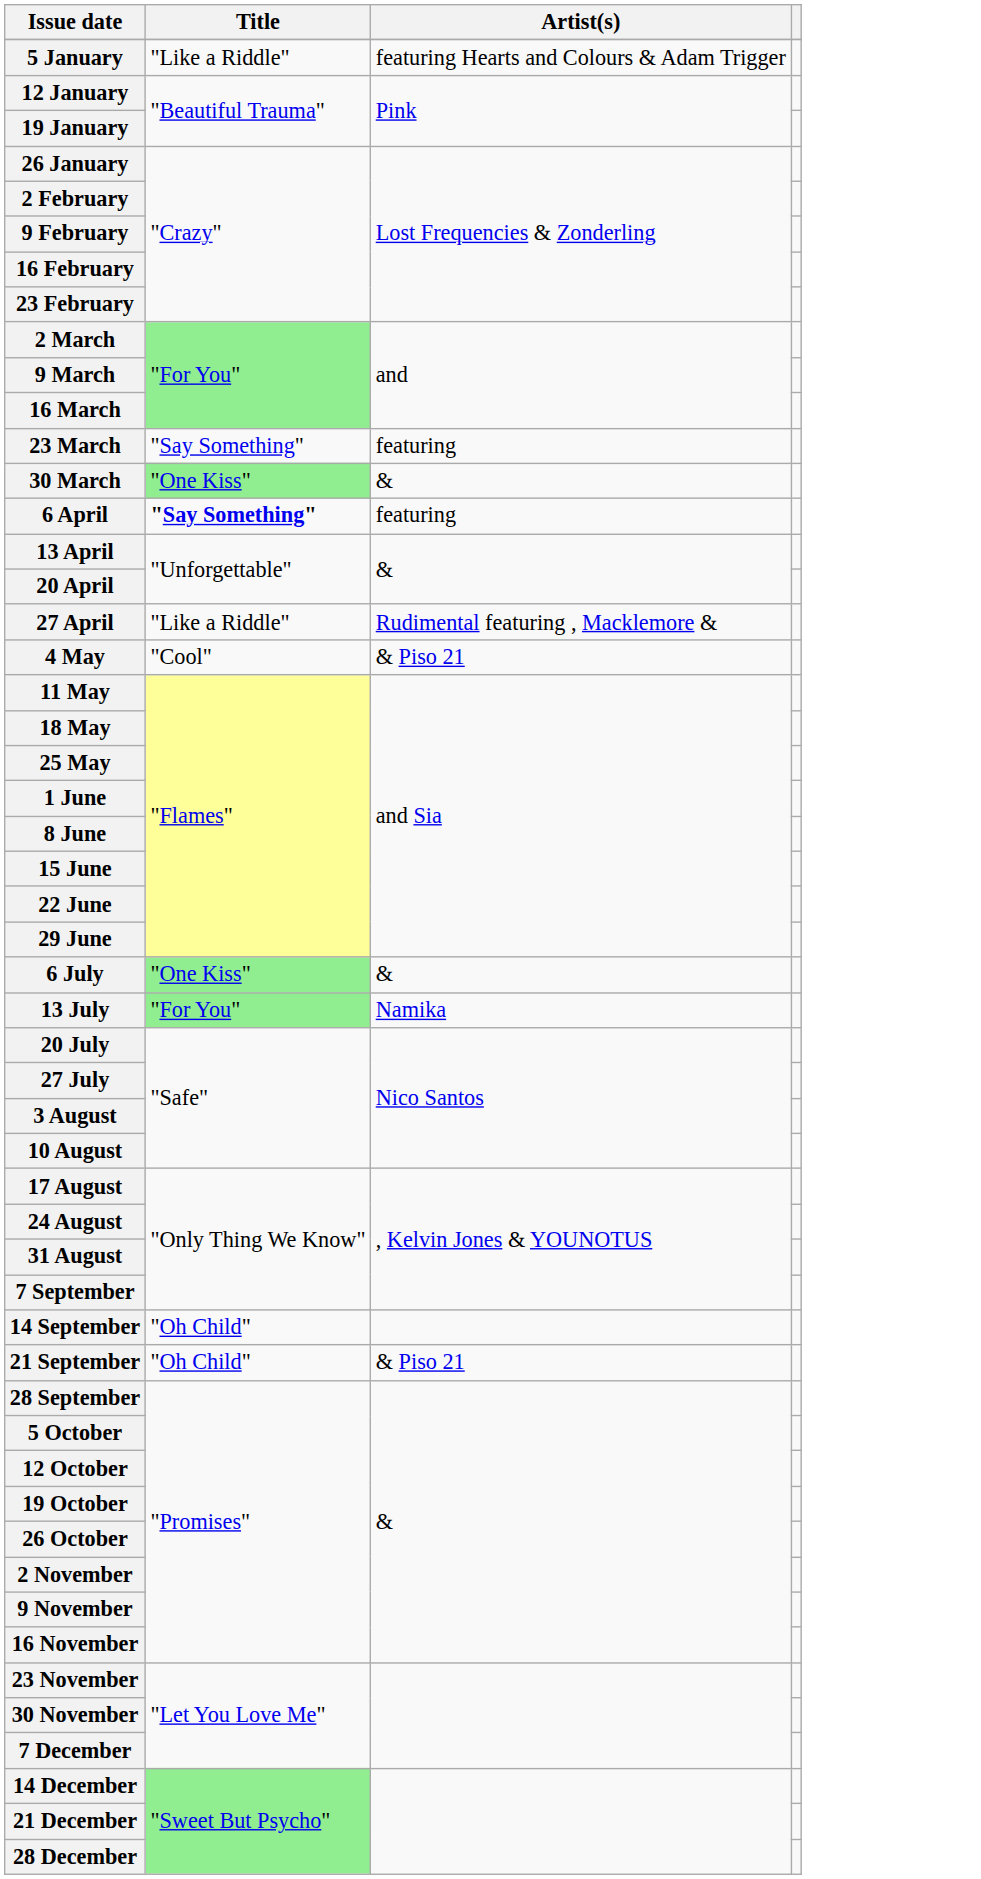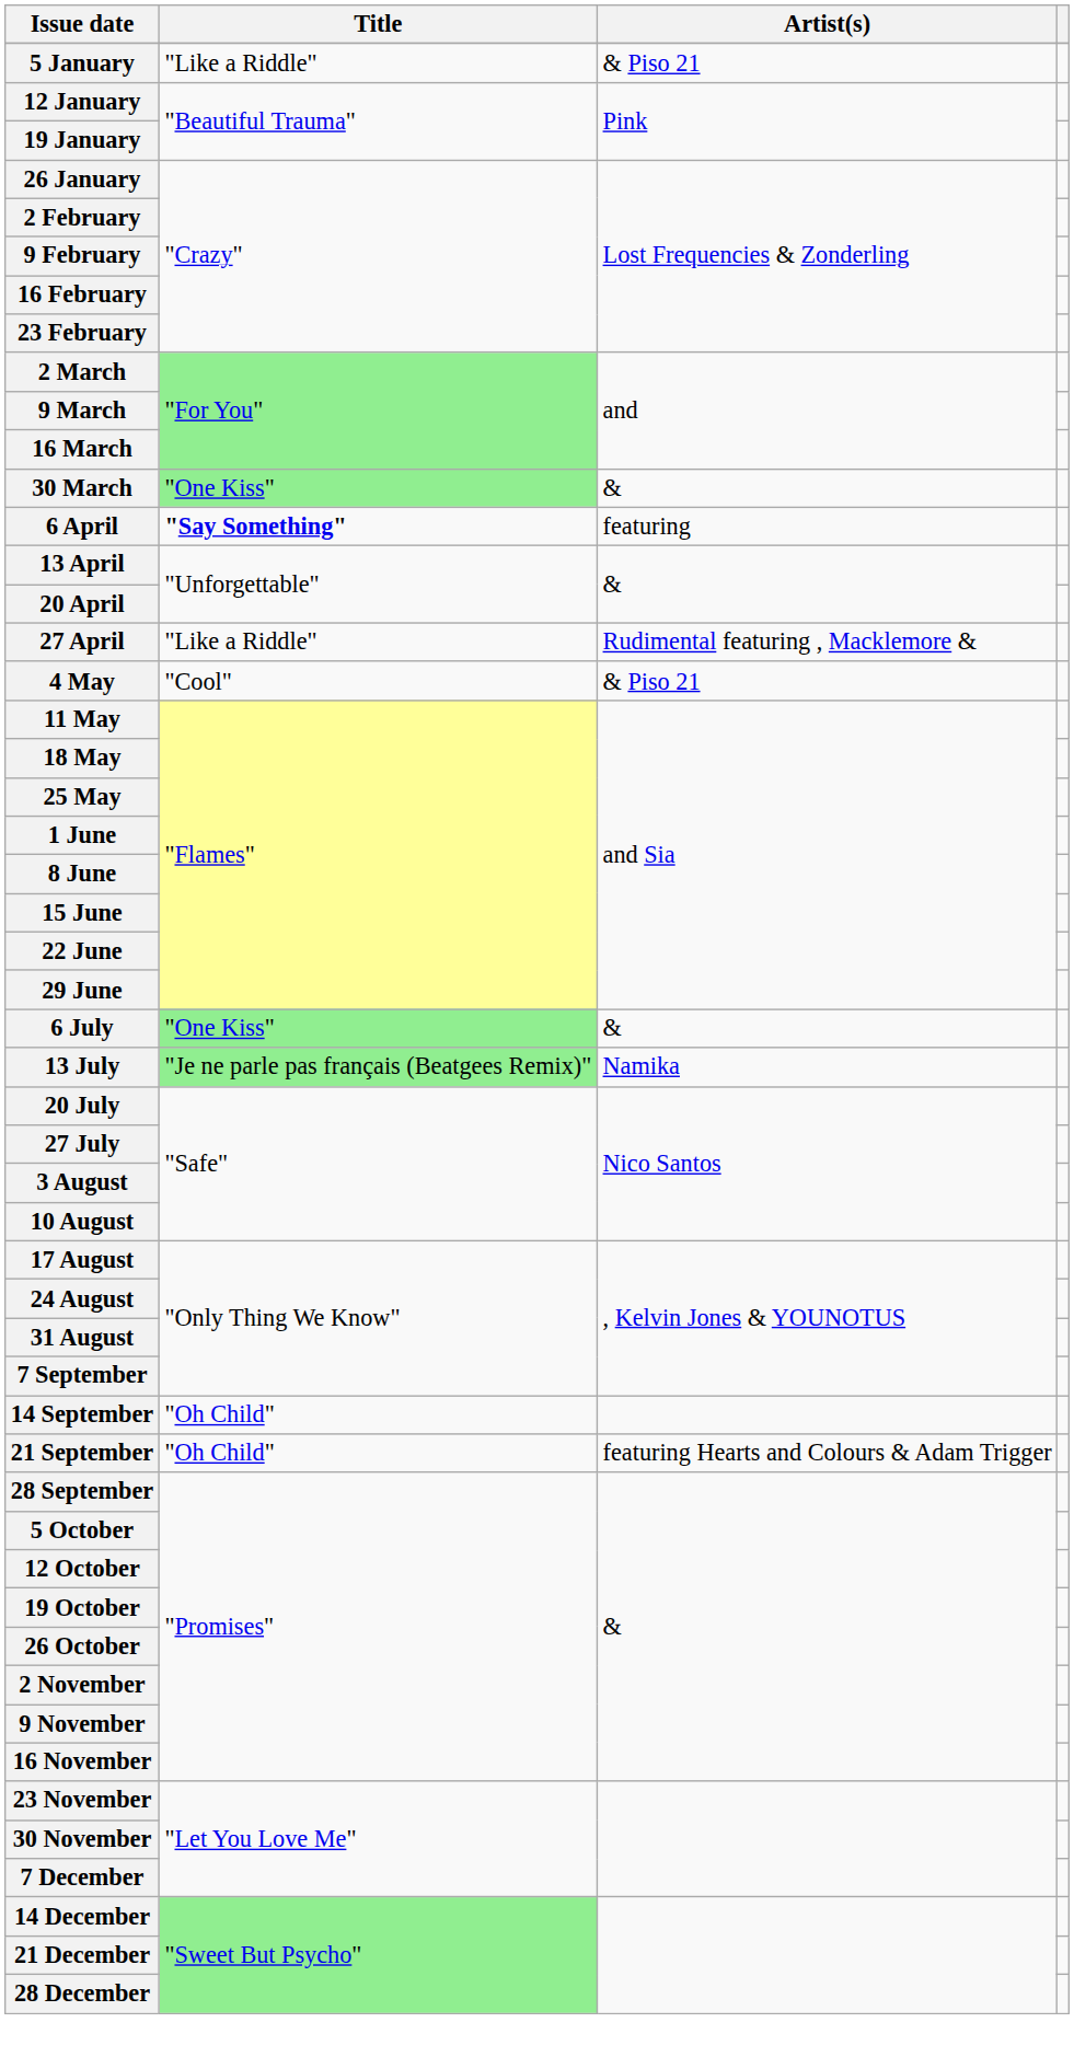5 January | Artist(s): featuring Hearts and Colours & Adam Trigger -> & Piso 21
- row: 23 March | "Say Something" | featuring
13 July | Title: "For You" -> "Je ne parle pas français (Beatgees Remix)"
21 September | Artist(s): & Piso 21 -> featuring Hearts and Colours & Adam Trigger
